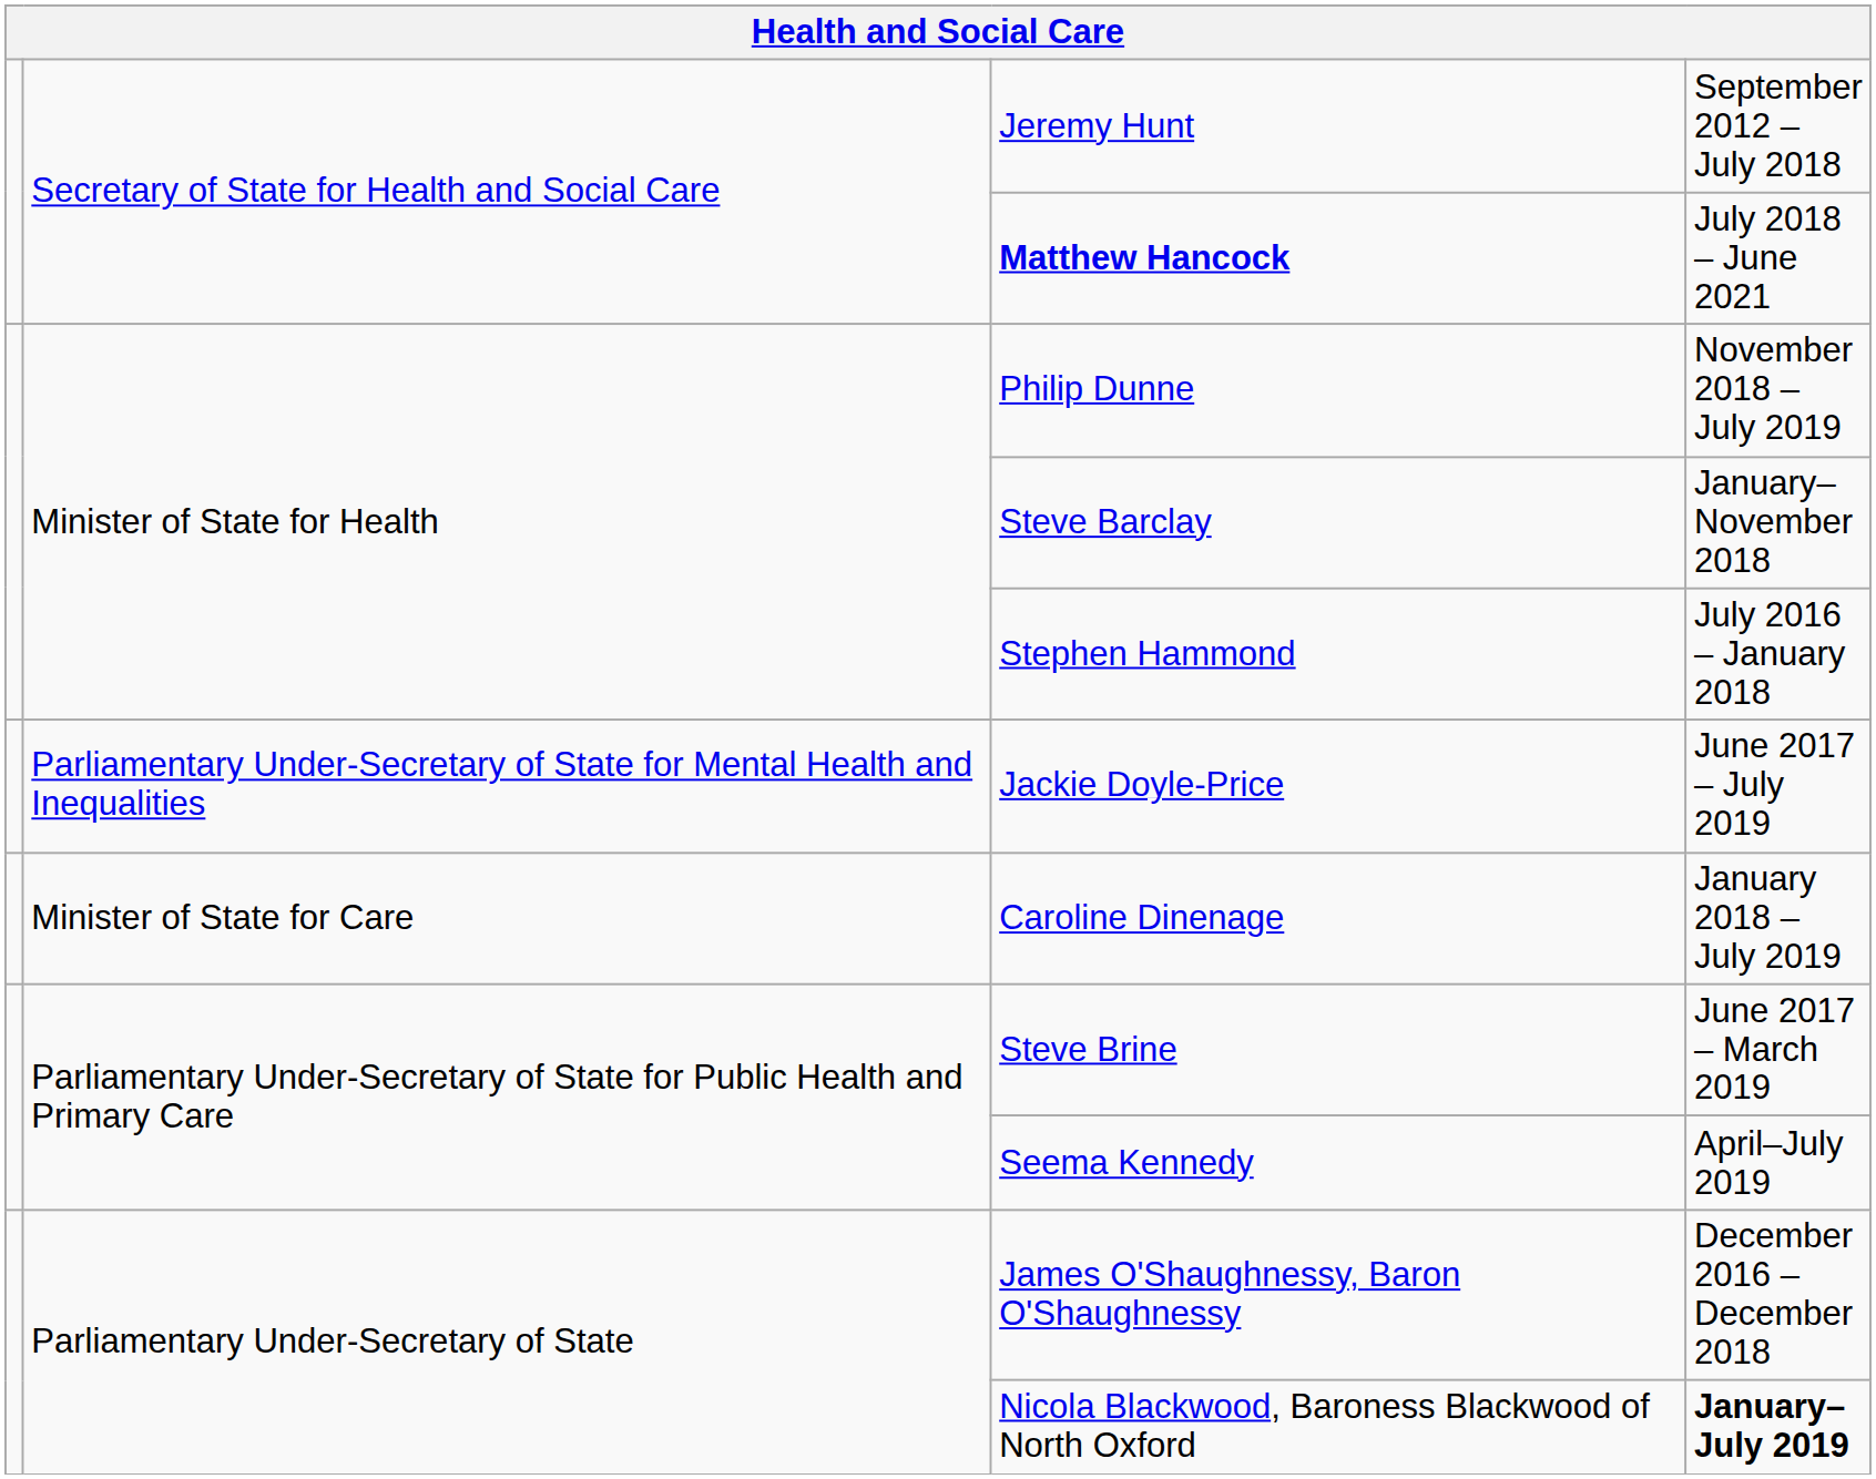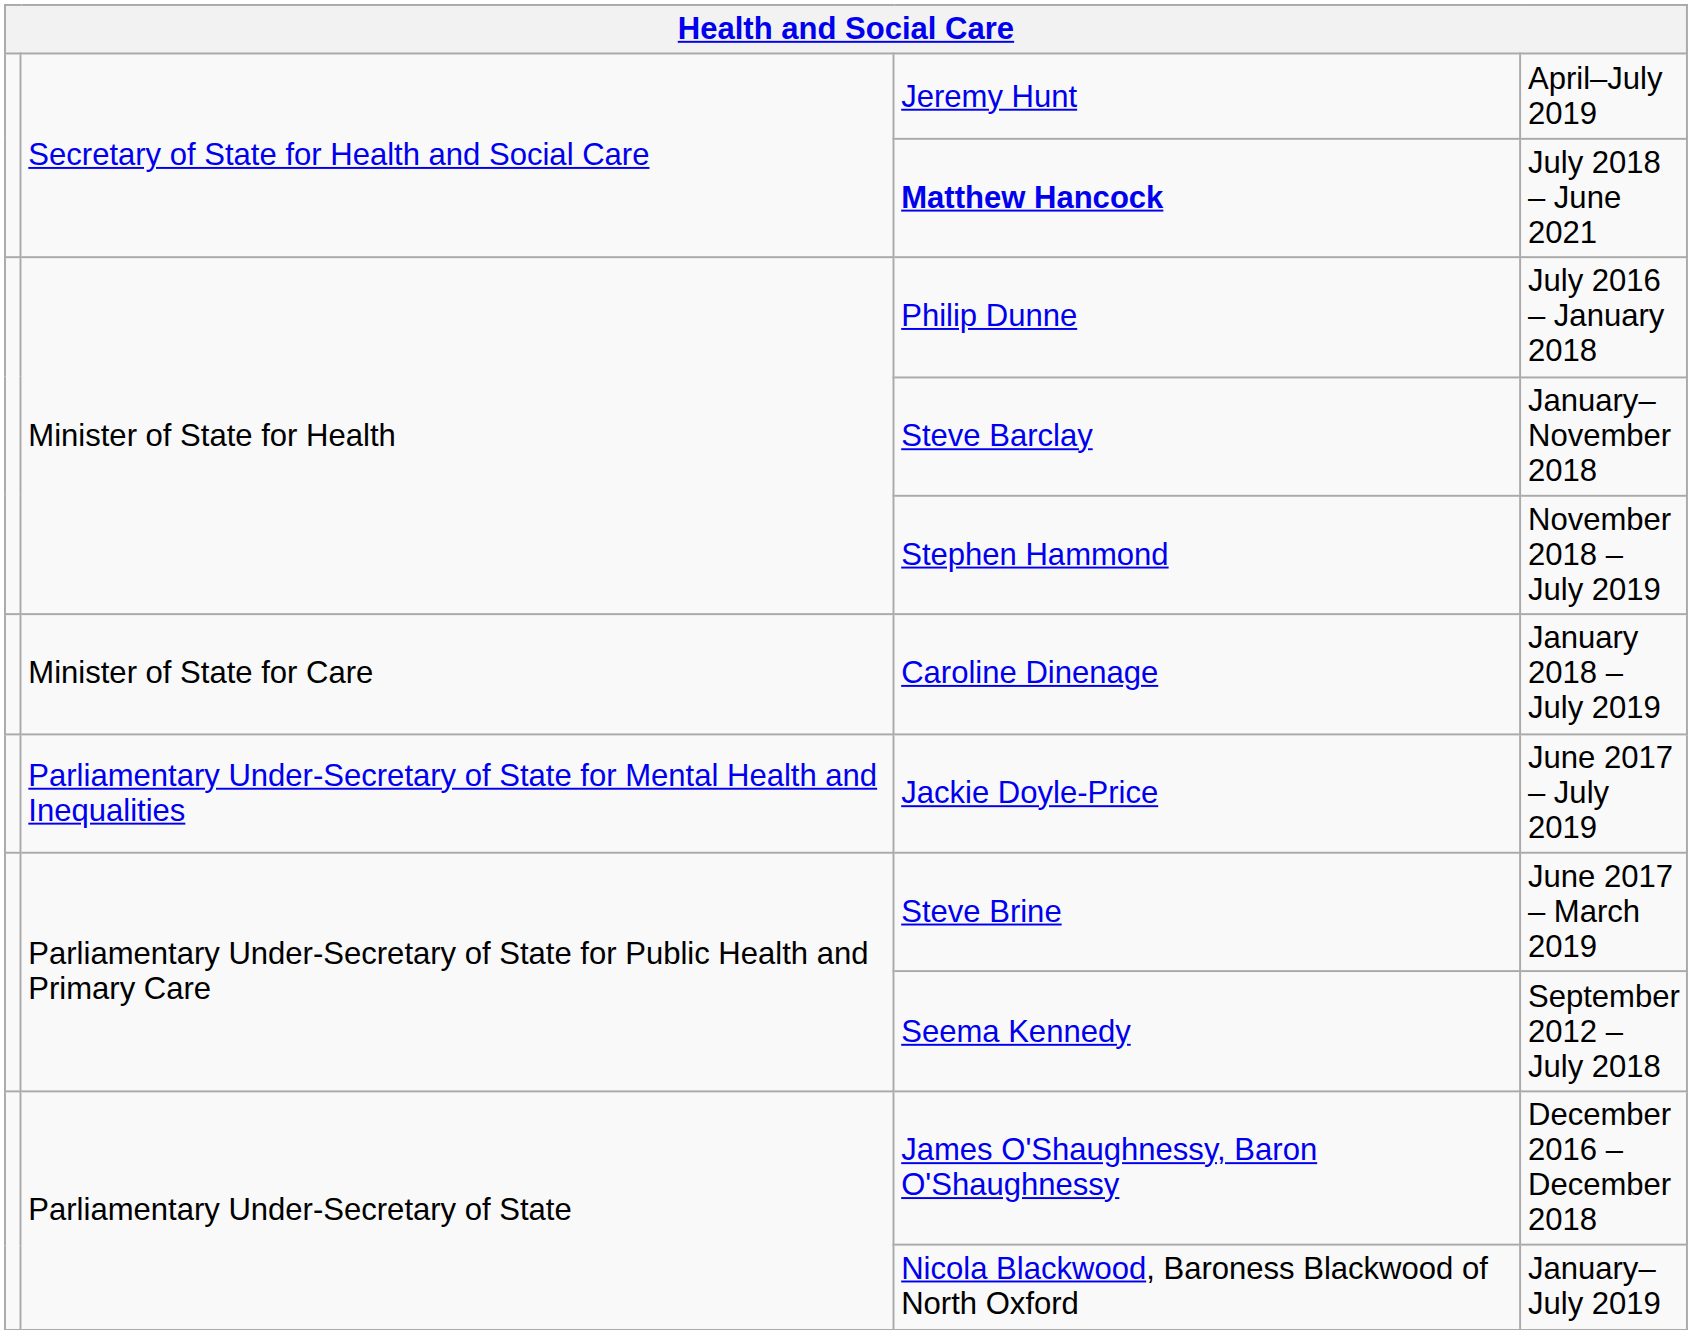Jeremy Hunt | column 4: September 2012 – July 2018 -> April–July 2019
Philip Dunne | column 4: November 2018 – July 2019 -> July 2016 – January 2018
Stephen Hammond | column 4: July 2016 – January 2018 -> November 2018 – July 2019
rows swapped: Caroline Dinenage <-> Jackie Doyle-Price
Seema Kennedy | column 4: April–July 2019 -> September 2012 – July 2018
Nicola Blackwood, Baroness Blackwood of North Oxford | column 4: bold -> normal
